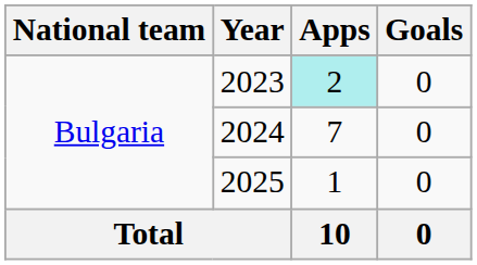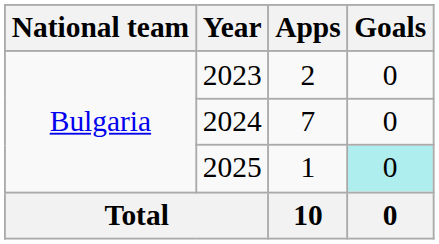2023 | Apps: paleturquoise background -> no background
2025 | Goals: no background -> paleturquoise background
